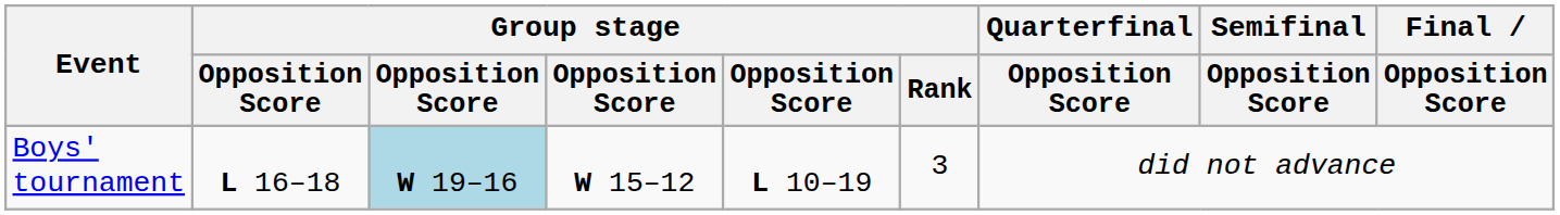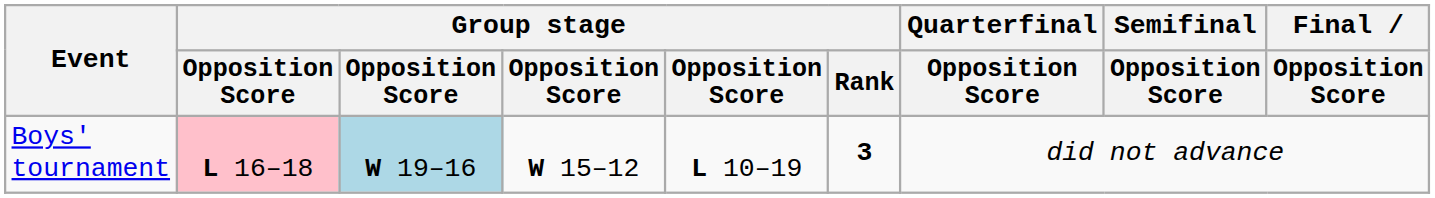Boys' tournament | column 2: no background -> pink background
Boys' tournament | Group stage / Rank: normal -> bold
